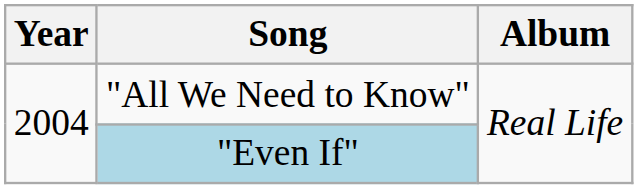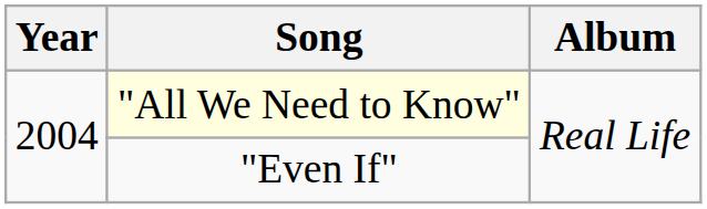"All We Need to Know" | Song: no background -> lightyellow background
"Even If" | Song: lightblue background -> no background
